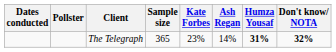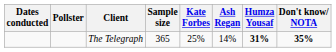The Telegraph | Kate Forbes: 23% -> 25%
The Telegraph | Don't know/ NOTA: 32% -> 35%
